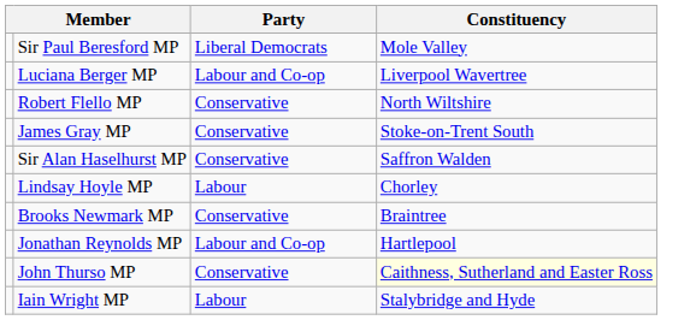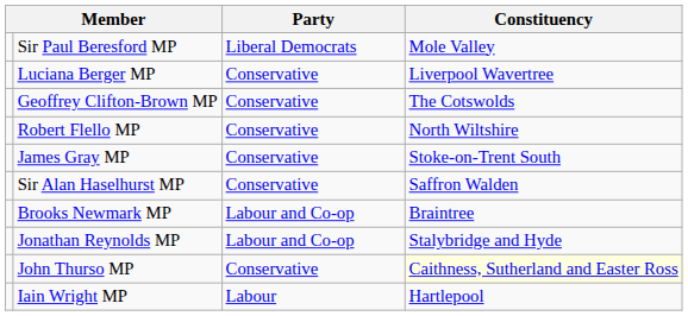Luciana Berger MP | Party: Labour and Co-op -> Conservative
+ row: Geoffrey Clifton-Brown MP | Conservative | The Cotswolds
- row: Lindsay Hoyle MP | Labour | Chorley
Brooks Newmark MP | Party: Conservative -> Labour and Co-op
Jonathan Reynolds MP | Constituency: Hartlepool -> Stalybridge and Hyde
Iain Wright MP | Constituency: Stalybridge and Hyde -> Hartlepool
